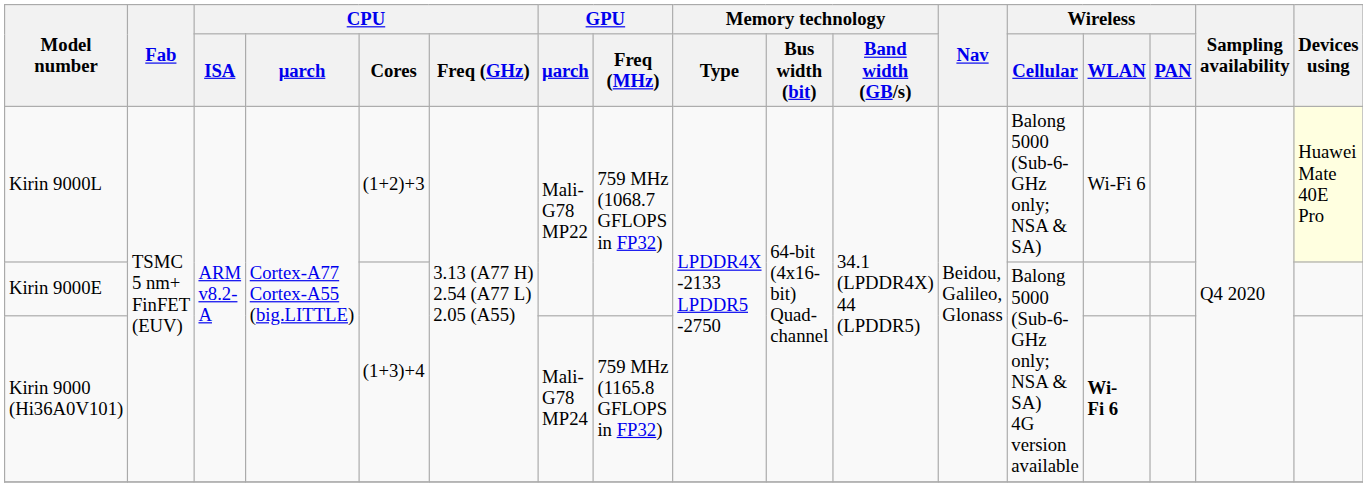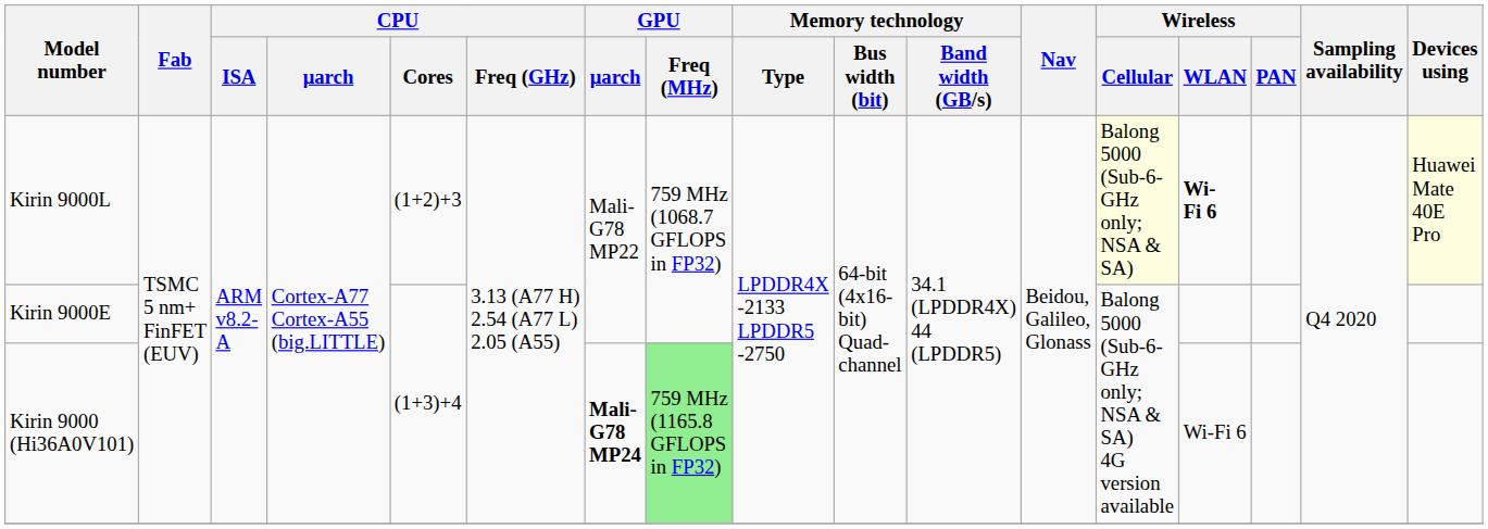Kirin 9000L | Wireless / Cellular: no background -> lightyellow background
Kirin 9000L | Wireless / WLAN: normal -> bold
Kirin 9000 (Hi36A0V101) | GPU / μarch: normal -> bold
Kirin 9000 (Hi36A0V101) | GPU / Freq (MHz): no background -> lightgreen background
Kirin 9000 (Hi36A0V101) | Wireless / WLAN: bold -> normal
